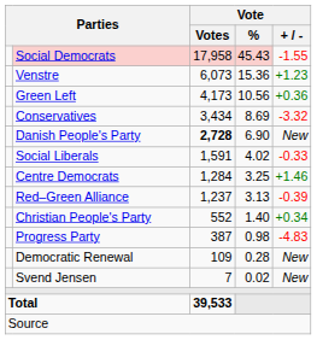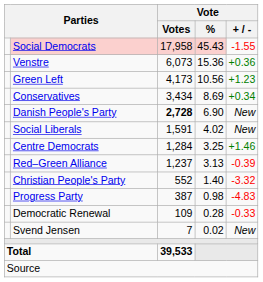Venstre | Vote / + / -: +1.23 -> +0.36
Green Left | Vote / + / -: +0.36 -> +1.23
Conservatives | Vote / + / -: -3.32 -> +0.34
Social Liberals | Vote / + / -: -0.33 -> New
Christian People's Party | Vote / + / -: +0.34 -> -3.32
Democratic Renewal | Vote / + / -: New -> -0.33
